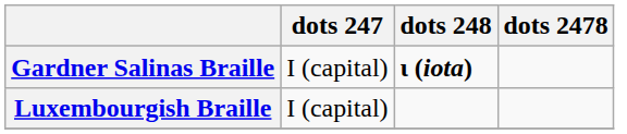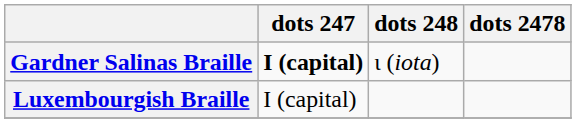Gardner Salinas Braille | dots 247: normal -> bold
Gardner Salinas Braille | dots 248: bold -> normal
